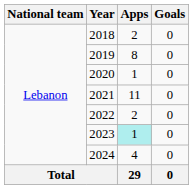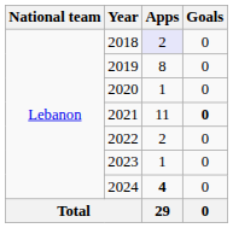2018 | Apps: no background -> lavender background
2021 | Goals: normal -> bold
2023 | Apps: paleturquoise background -> no background
2024 | Apps: normal -> bold
